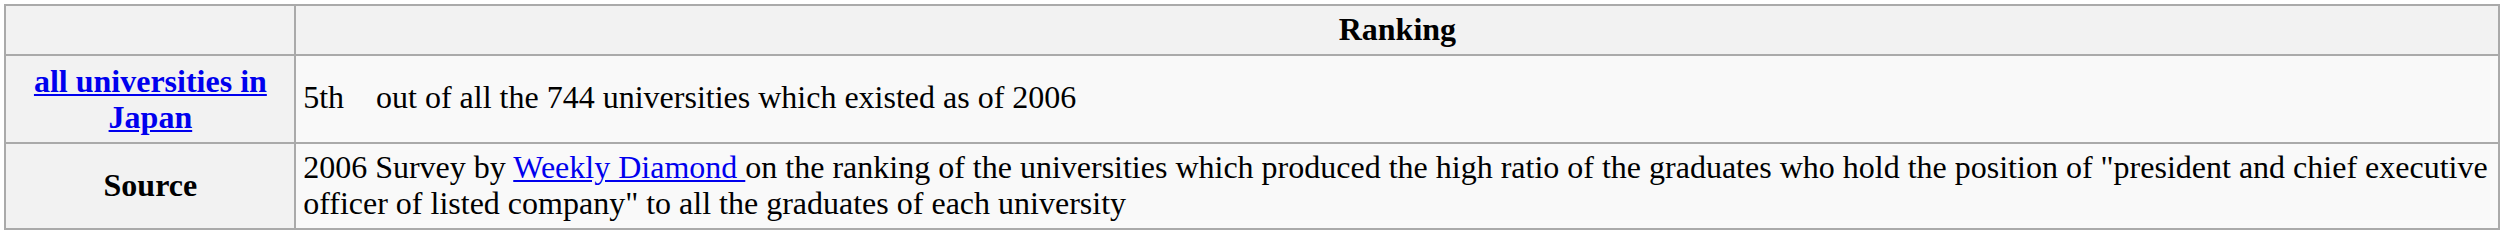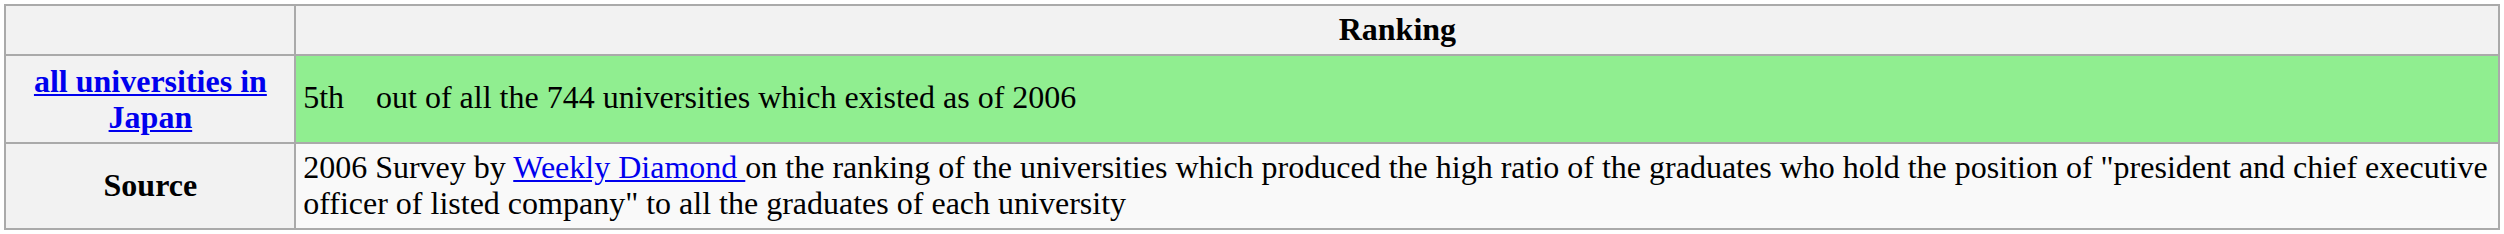row 2 | Ranking: no background -> lightgreen background
